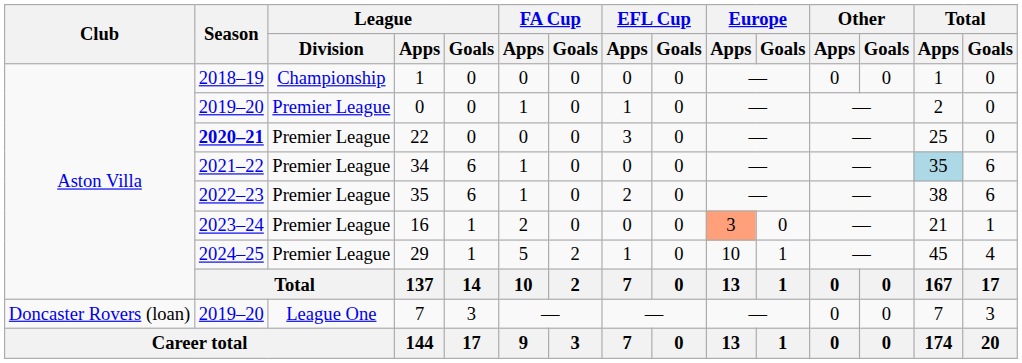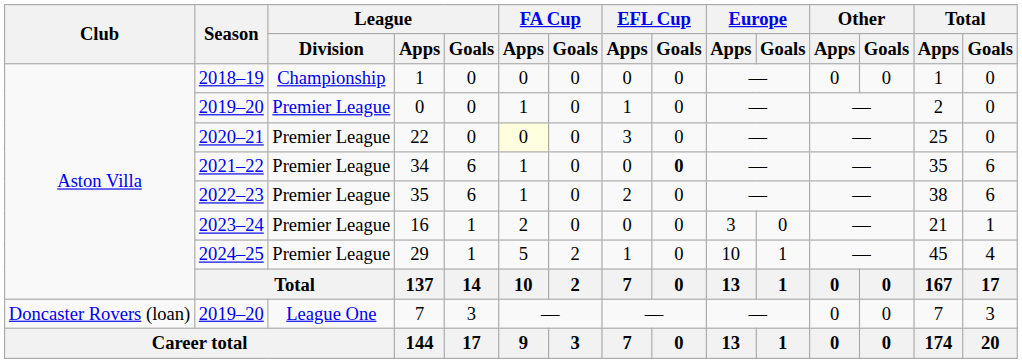22 | Season: bold -> normal
22 | FA Cup / Apps: no background -> lightyellow background
34 | EFL Cup / Goals: normal -> bold
34 | Total / Apps: lightblue background -> no background
16 | Europe / Apps: lightsalmon background -> no background
